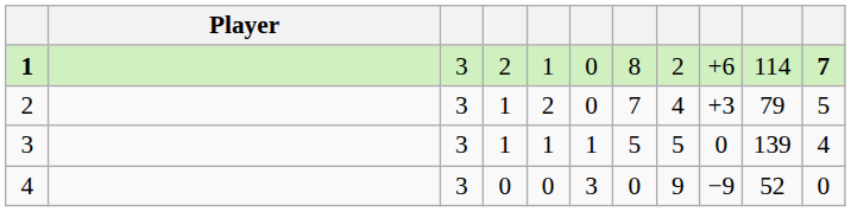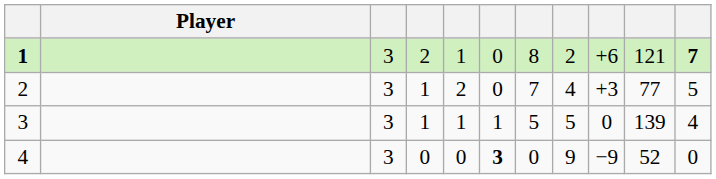row 2 | column 10: 114 -> 121
row 3 | column 10: 79 -> 77
row 5 | column 6: normal -> bold
